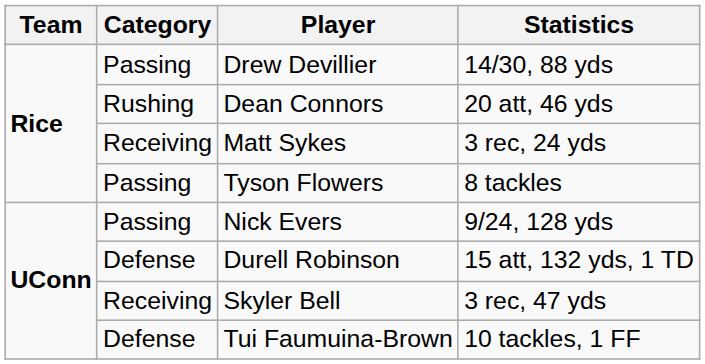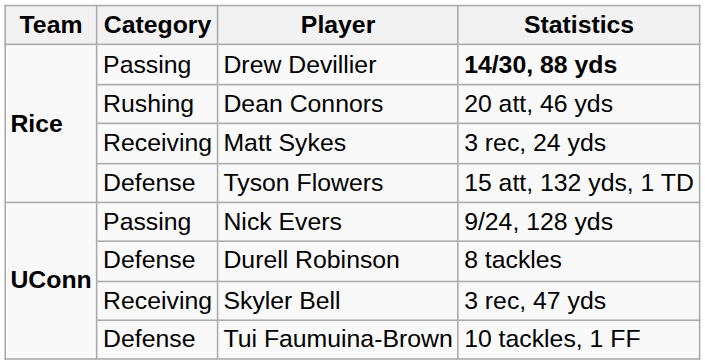Drew Devillier | Statistics: normal -> bold
Tyson Flowers | Category: Passing -> Defense
Tyson Flowers | Statistics: 8 tackles -> 15 att, 132 yds, 1 TD
Durell Robinson | Statistics: 15 att, 132 yds, 1 TD -> 8 tackles
